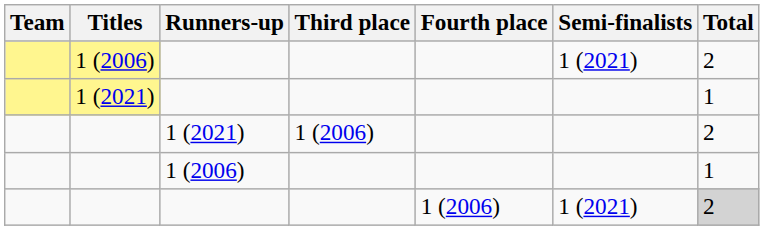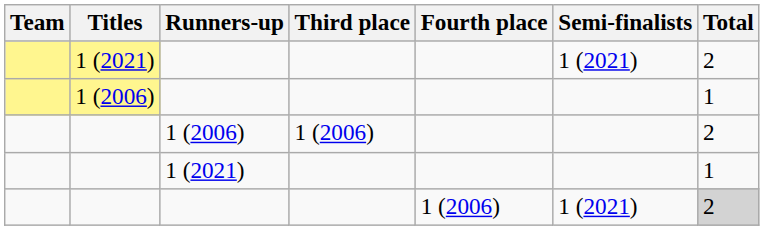row 2 | Titles: 1 (2006) -> 1 (2021)
row 3 | Titles: 1 (2021) -> 1 (2006)
row 4 | Runners-up: 1 (2021) -> 1 (2006)
row 5 | Runners-up: 1 (2006) -> 1 (2021)
